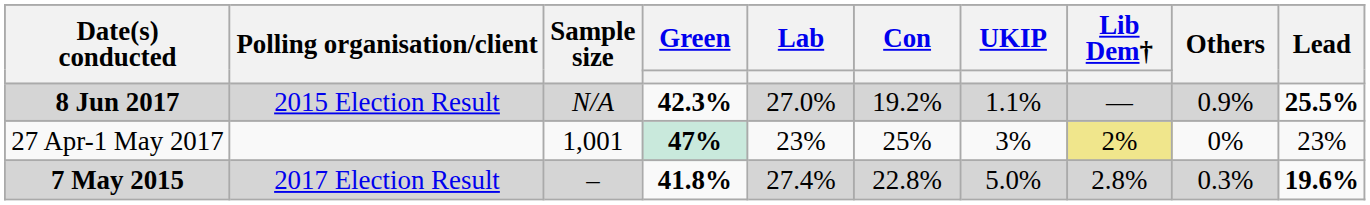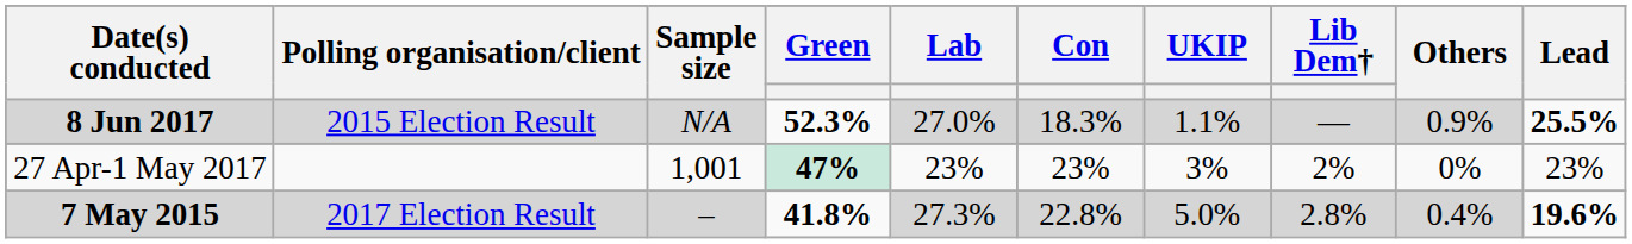8 Jun 2017 | Green: 42.3% -> 52.3%
8 Jun 2017 | Con: 19.2% -> 18.3%
27 Apr-1 May 2017 | Con: 25% -> 23%
27 Apr-1 May 2017 | Lib Dem†: khaki background -> no background
7 May 2015 | Lab: 27.4% -> 27.3%
7 May 2015 | Others: 0.3% -> 0.4%
